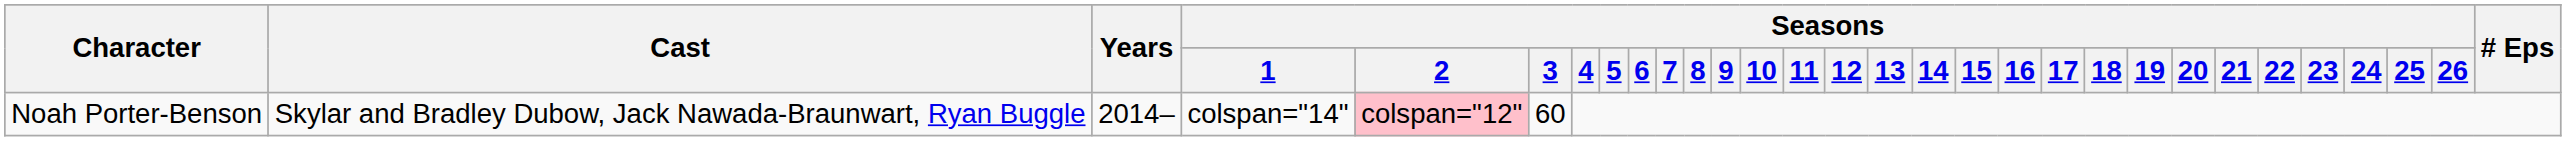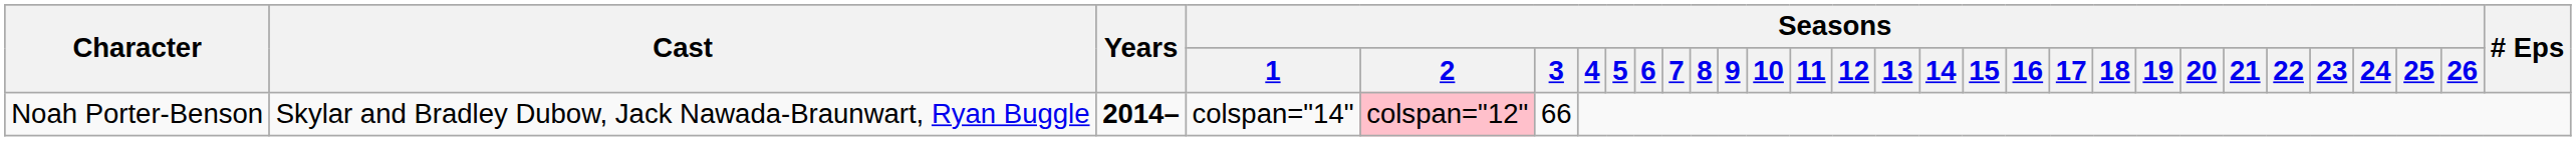Noah Porter-Benson | Years: normal -> bold
Noah Porter-Benson | Seasons / 3: 60 -> 66
